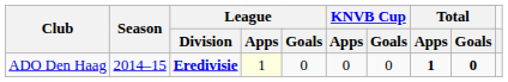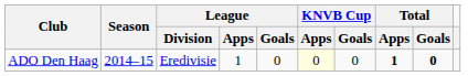ADO Den Haag | League / Division: bold -> normal
ADO Den Haag | League / Apps: lightyellow background -> no background
ADO Den Haag | KNVB Cup / Apps: no background -> lightyellow background
